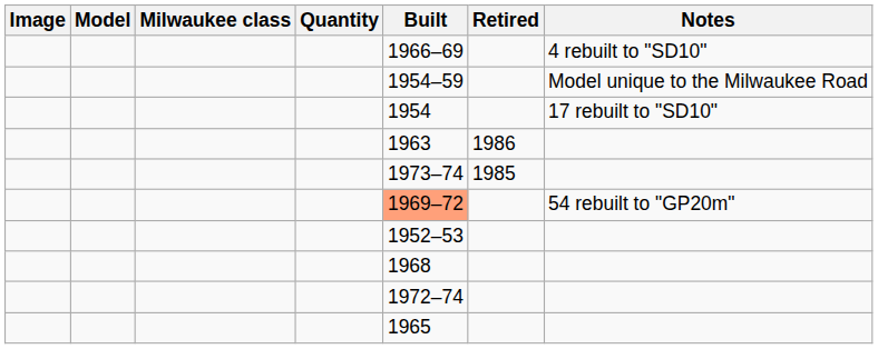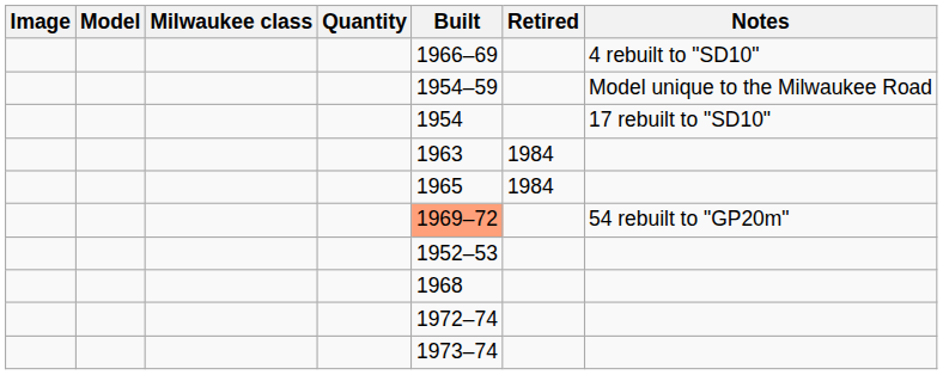row 5 | Retired: 1986 -> 1984
row 6 | Built: 1973–74 -> 1965
row 6 | Retired: 1985 -> 1984
row 11 | Built: 1965 -> 1973–74
